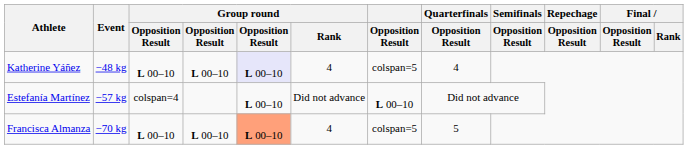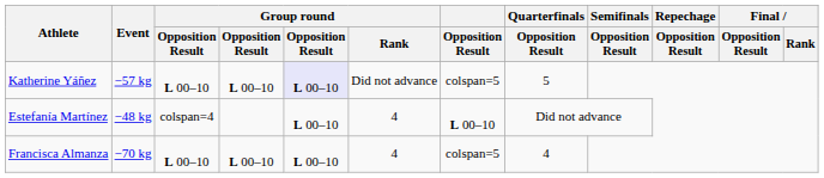Katherine Yáñez | Event: −48 kg -> −57 kg
Katherine Yáñez | Group round / Rank: 4 -> Did not advance
Katherine Yáñez | Quarterfinals / Opposition Result: 4 -> 5
Estefanía Martínez | Event: −57 kg -> −48 kg
Estefanía Martínez | Group round / Rank: Did not advance -> 4
Francisca Almanza | column 5: lightsalmon background -> no background
Francisca Almanza | Quarterfinals / Opposition Result: 5 -> 4
